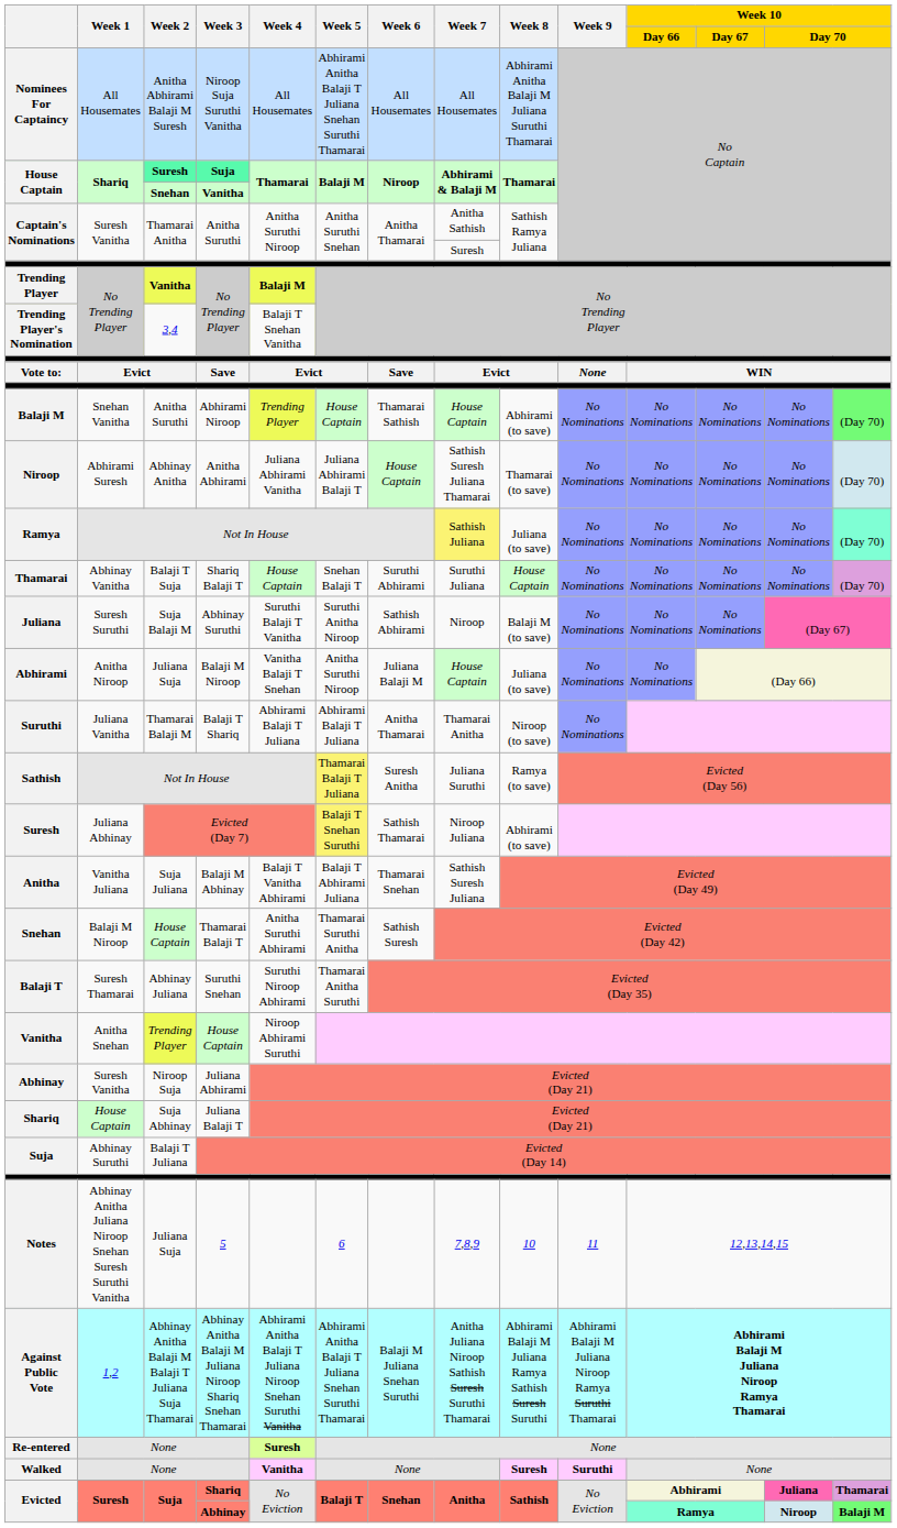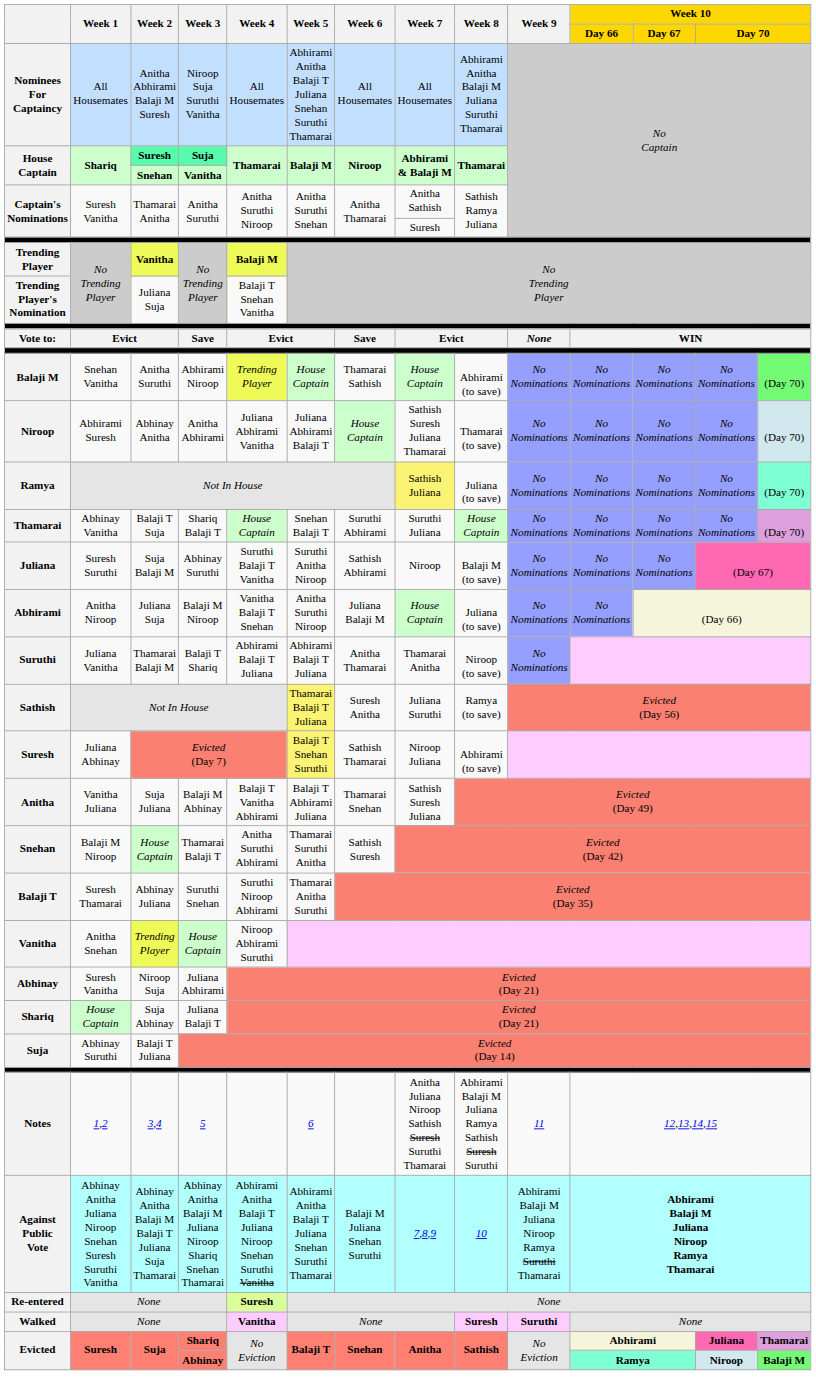Trending Player's Nomination | Week 2: 3,4 -> Juliana Suja
Notes | Week 1: Abhinay Anitha Juliana Niroop Snehan Suresh Suruthi Vanitha -> 1,2
Notes | Week 2: Juliana Suja -> 3,4
Notes | Week 7: 7,8,9 -> Anitha Juliana Niroop Sathish Suresh Suruthi Thamarai
Notes | Week 8: 10 -> Abhirami Balaji M Juliana Ramya Sathish Suresh Suruthi
Against Public Vote | Week 1: 1,2 -> Abhinay Anitha Juliana Niroop Snehan Suresh Suruthi Vanitha
Against Public Vote | Week 7: Anitha Juliana Niroop Sathish Suresh Suruthi Thamarai -> 7,8,9
Against Public Vote | Week 8: Abhirami Balaji M Juliana Ramya Sathish Suresh Suruthi -> 10
